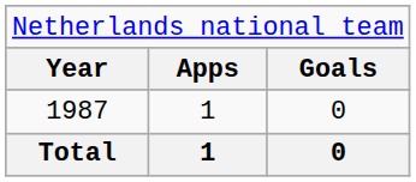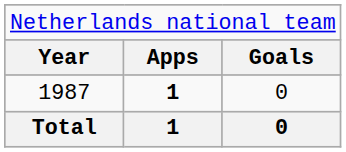1987 | column 2: normal -> bold
